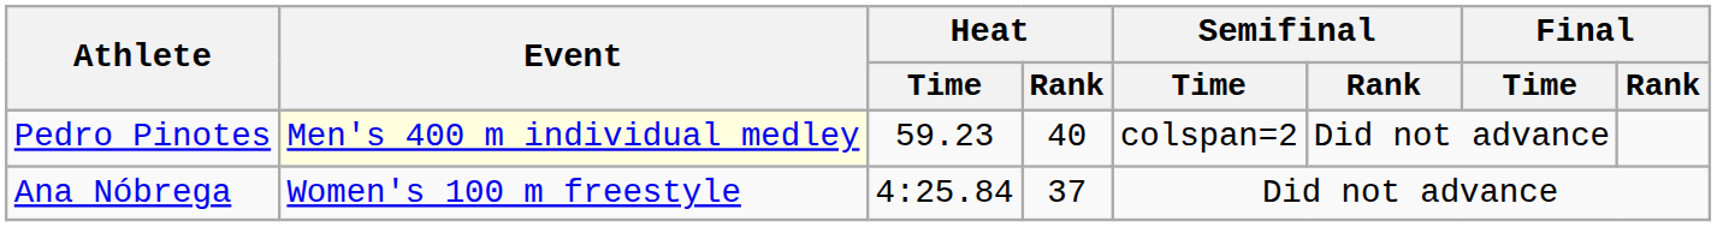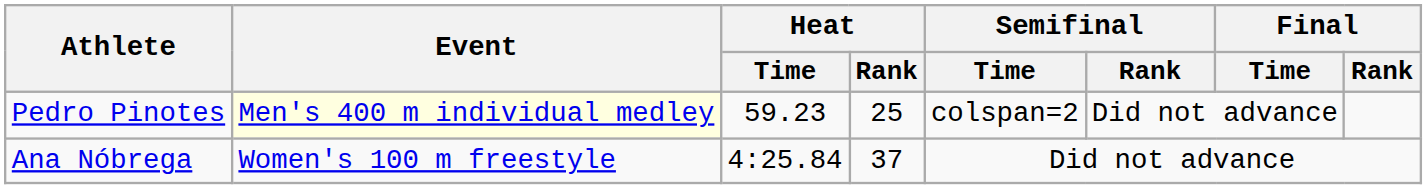Pedro Pinotes | Heat / Rank: 40 -> 25
